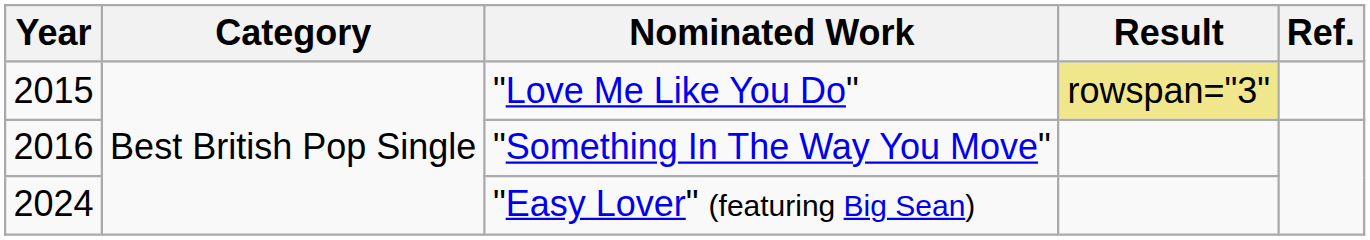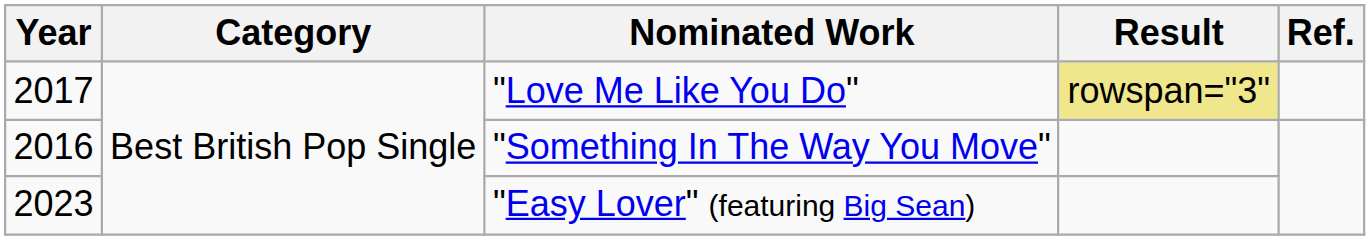"Love Me Like You Do" | Year: 2015 -> 2017
"Easy Lover" (featuring Big Sean) | Year: 2024 -> 2023
